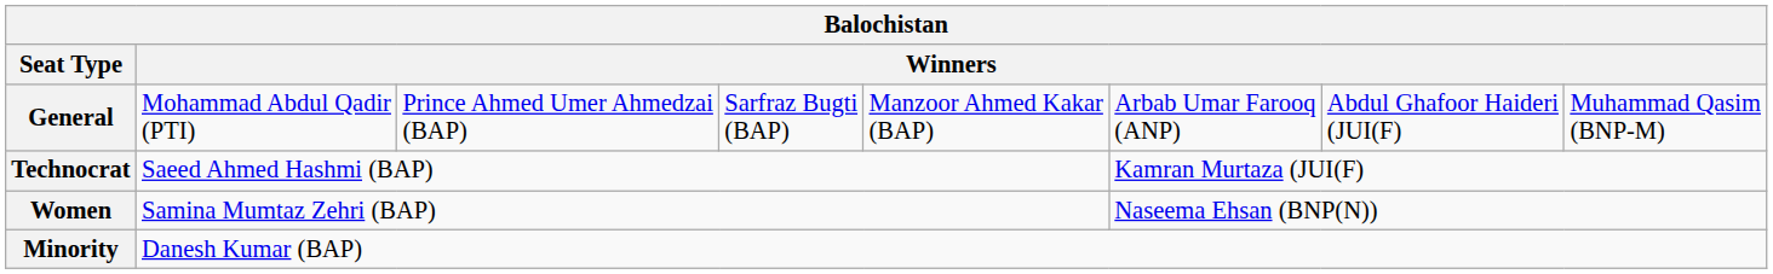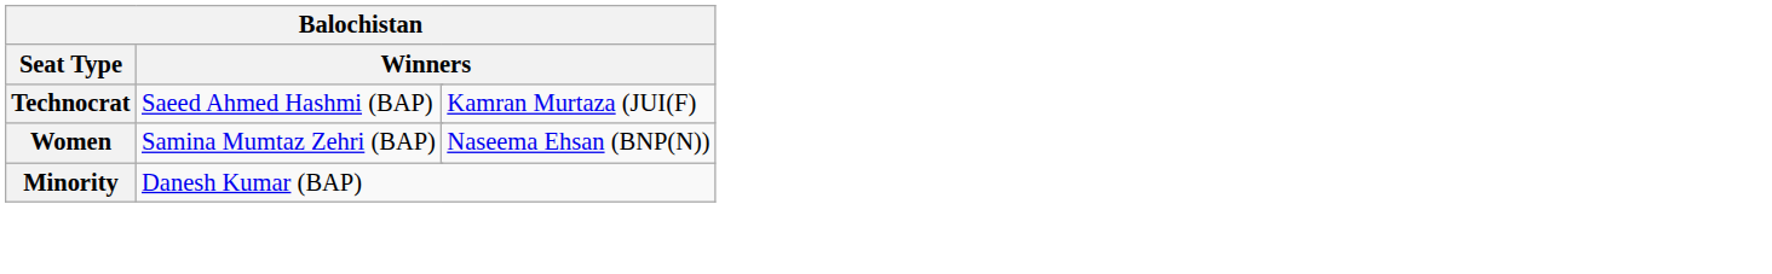- row: General | Mohammad Abdul Qadir (PTI) | Prince Ahmed Umer Ahmedzai (BAP) | Sarfraz Bugti (BAP) | Manzoor Ahmed Kakar (BAP) | Arbab Umar Farooq (ANP) | Abdul Ghafoor Haideri (JUI(F) | Muhammad Qasim (BNP-M)
